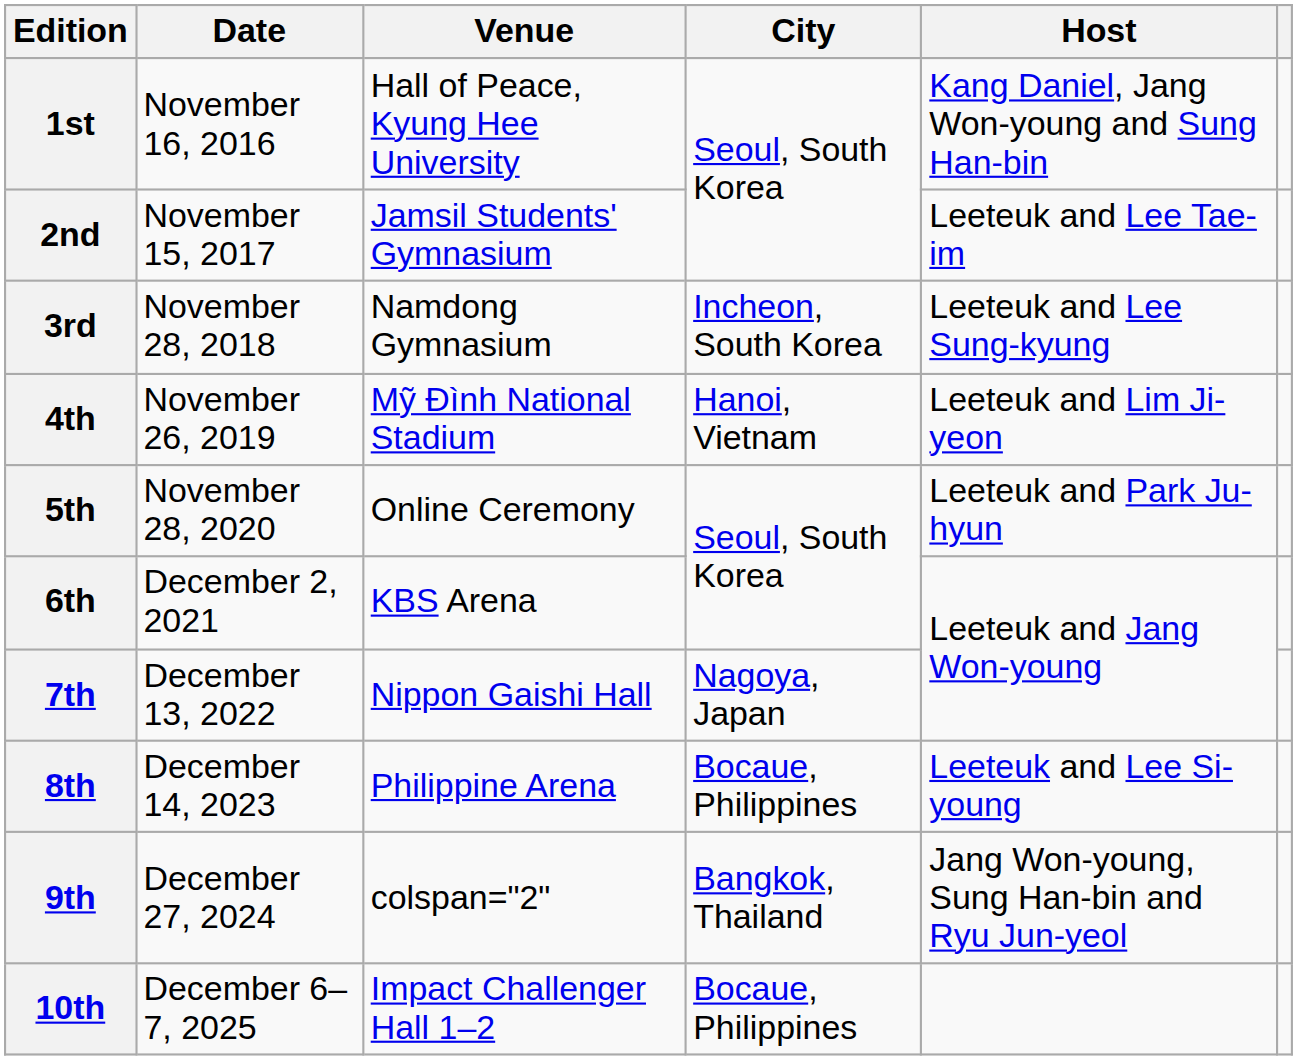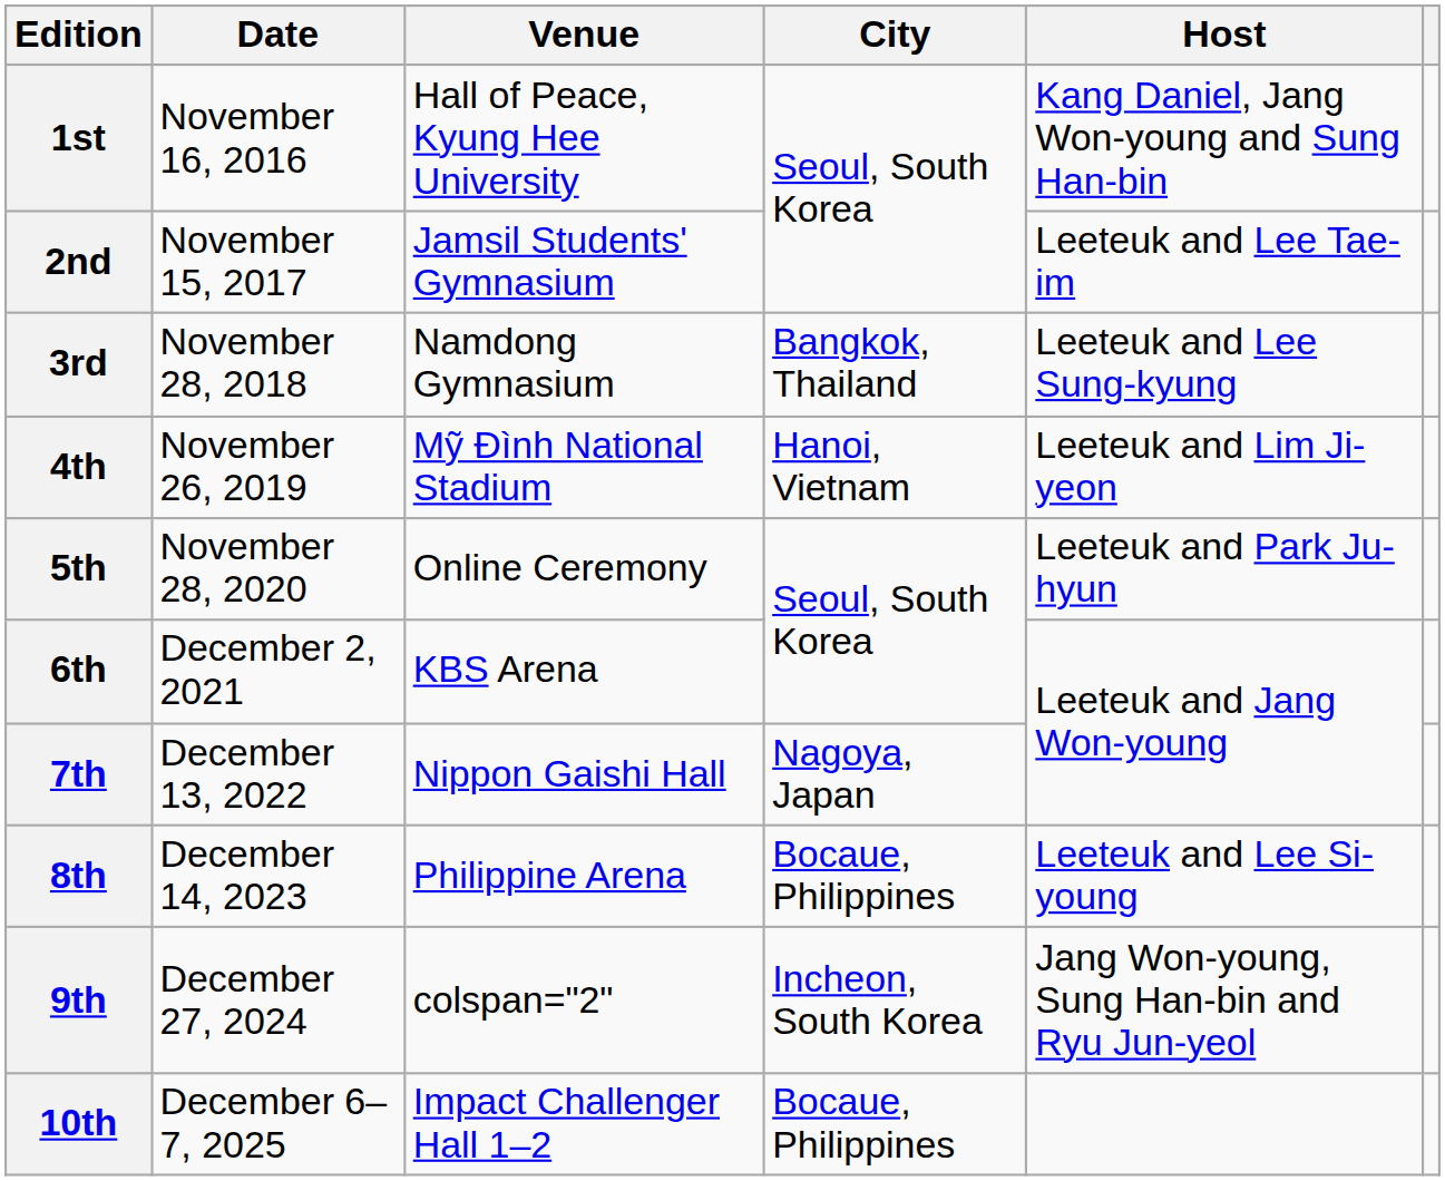3rd | City: Incheon, South Korea -> Bangkok, Thailand
9th | City: Bangkok, Thailand -> Incheon, South Korea
